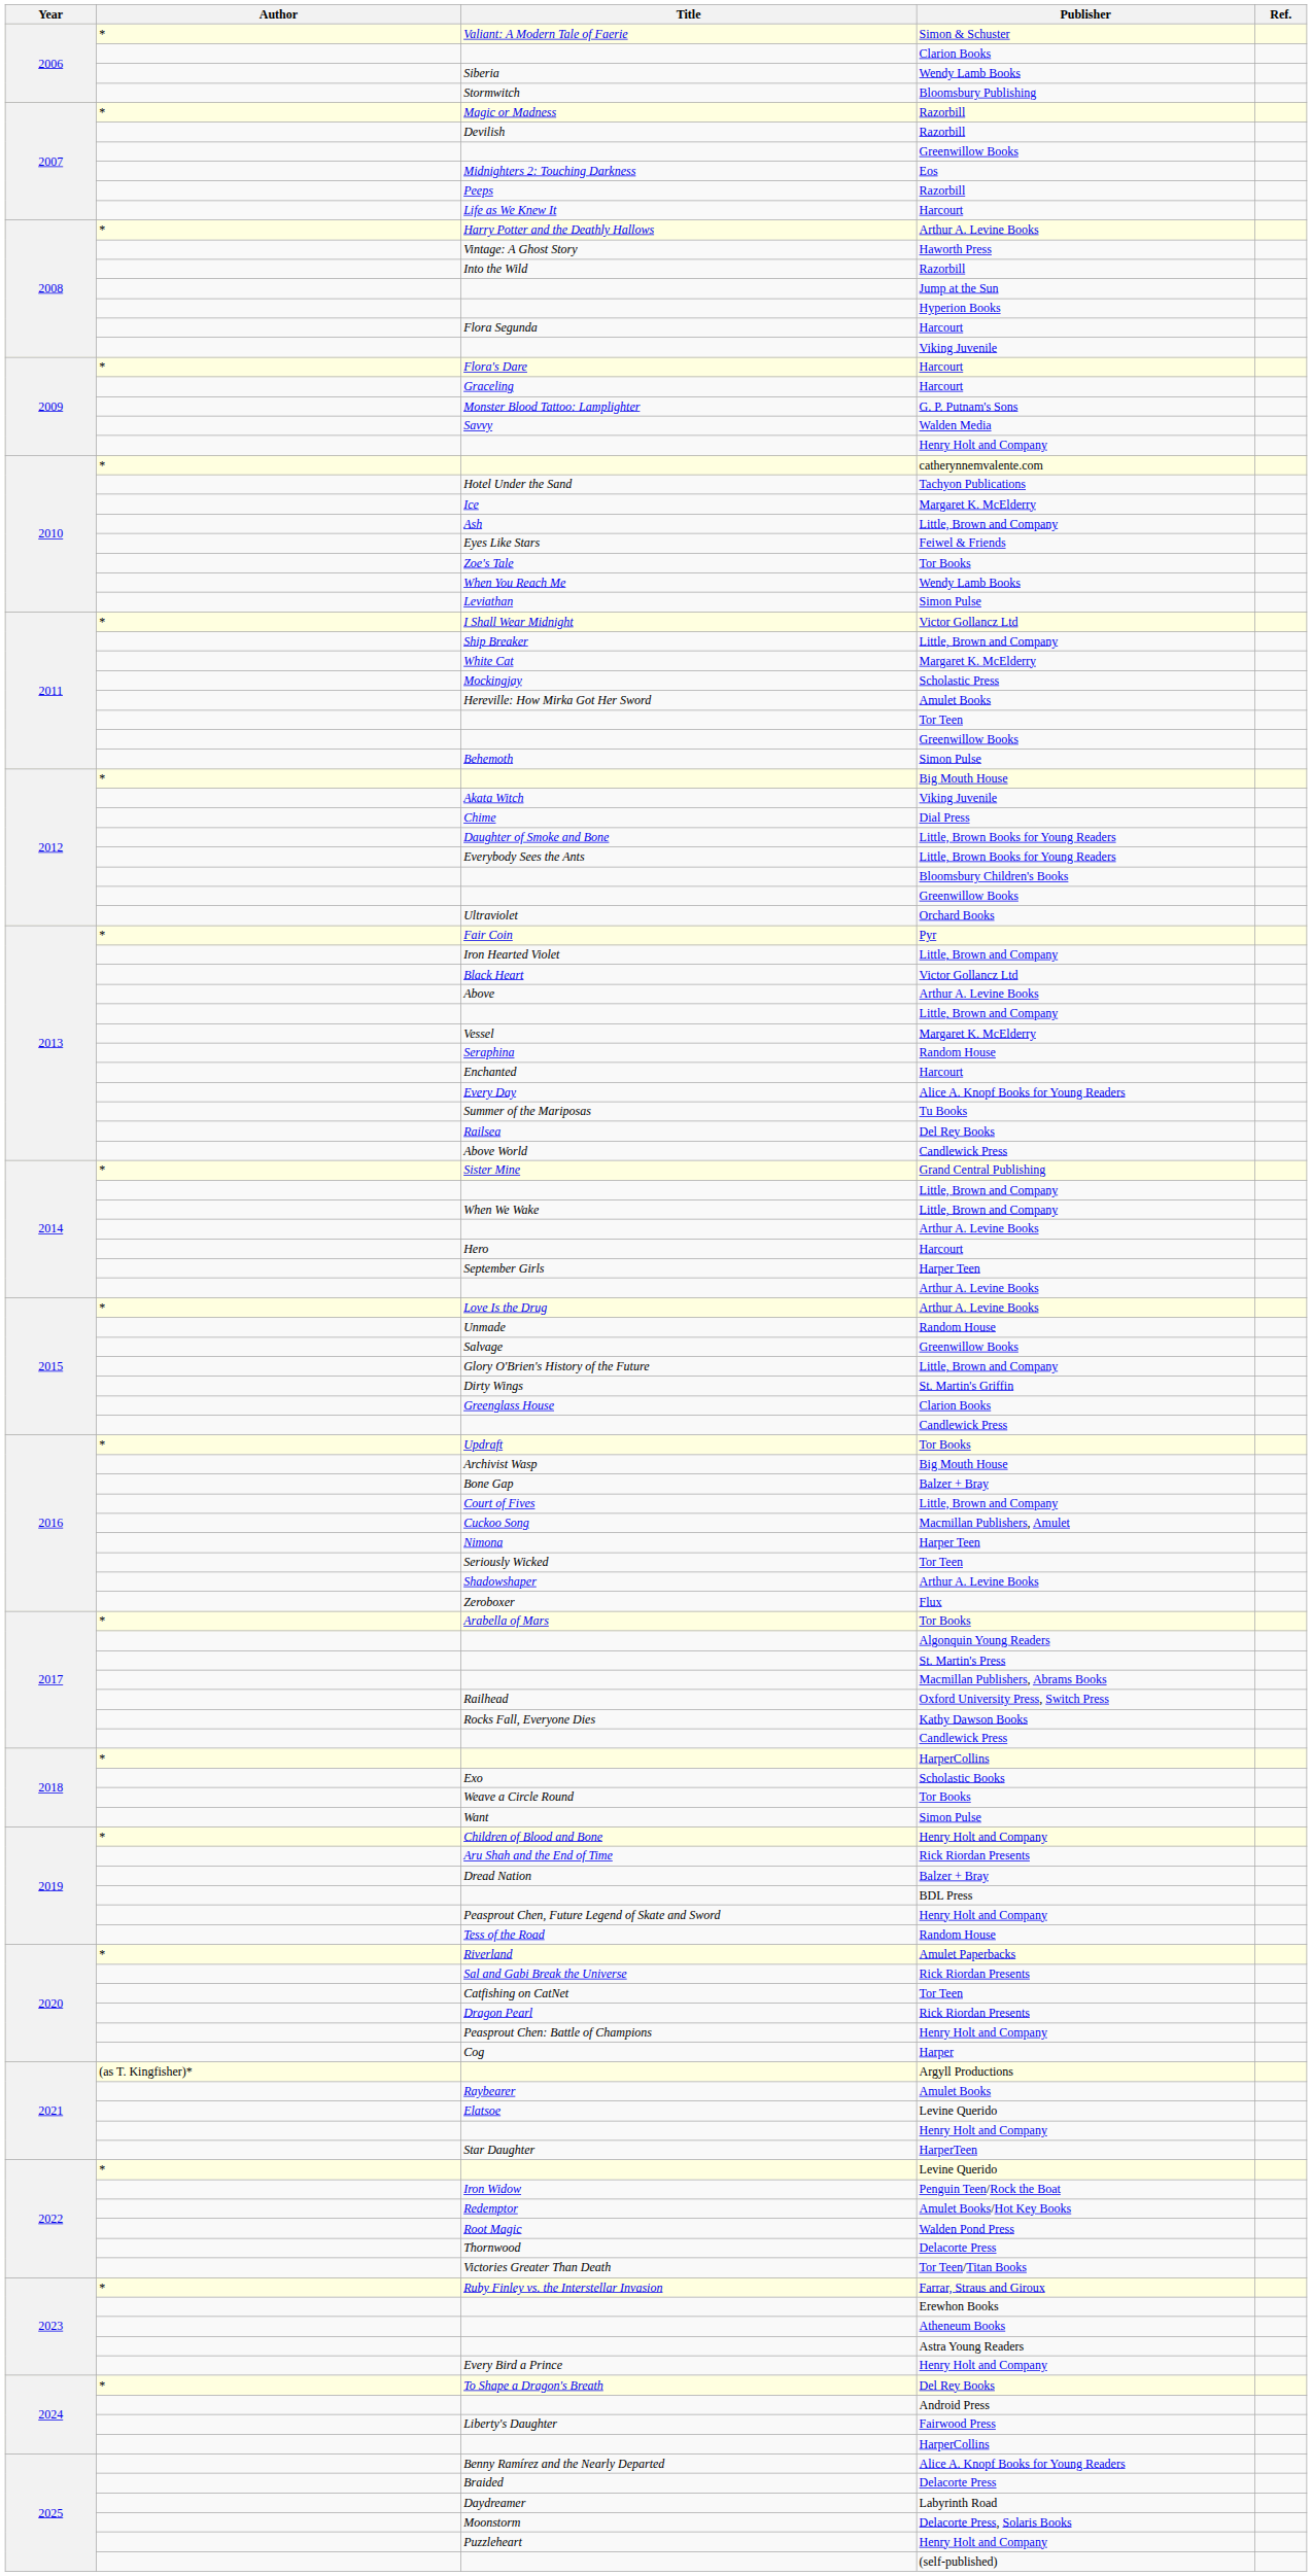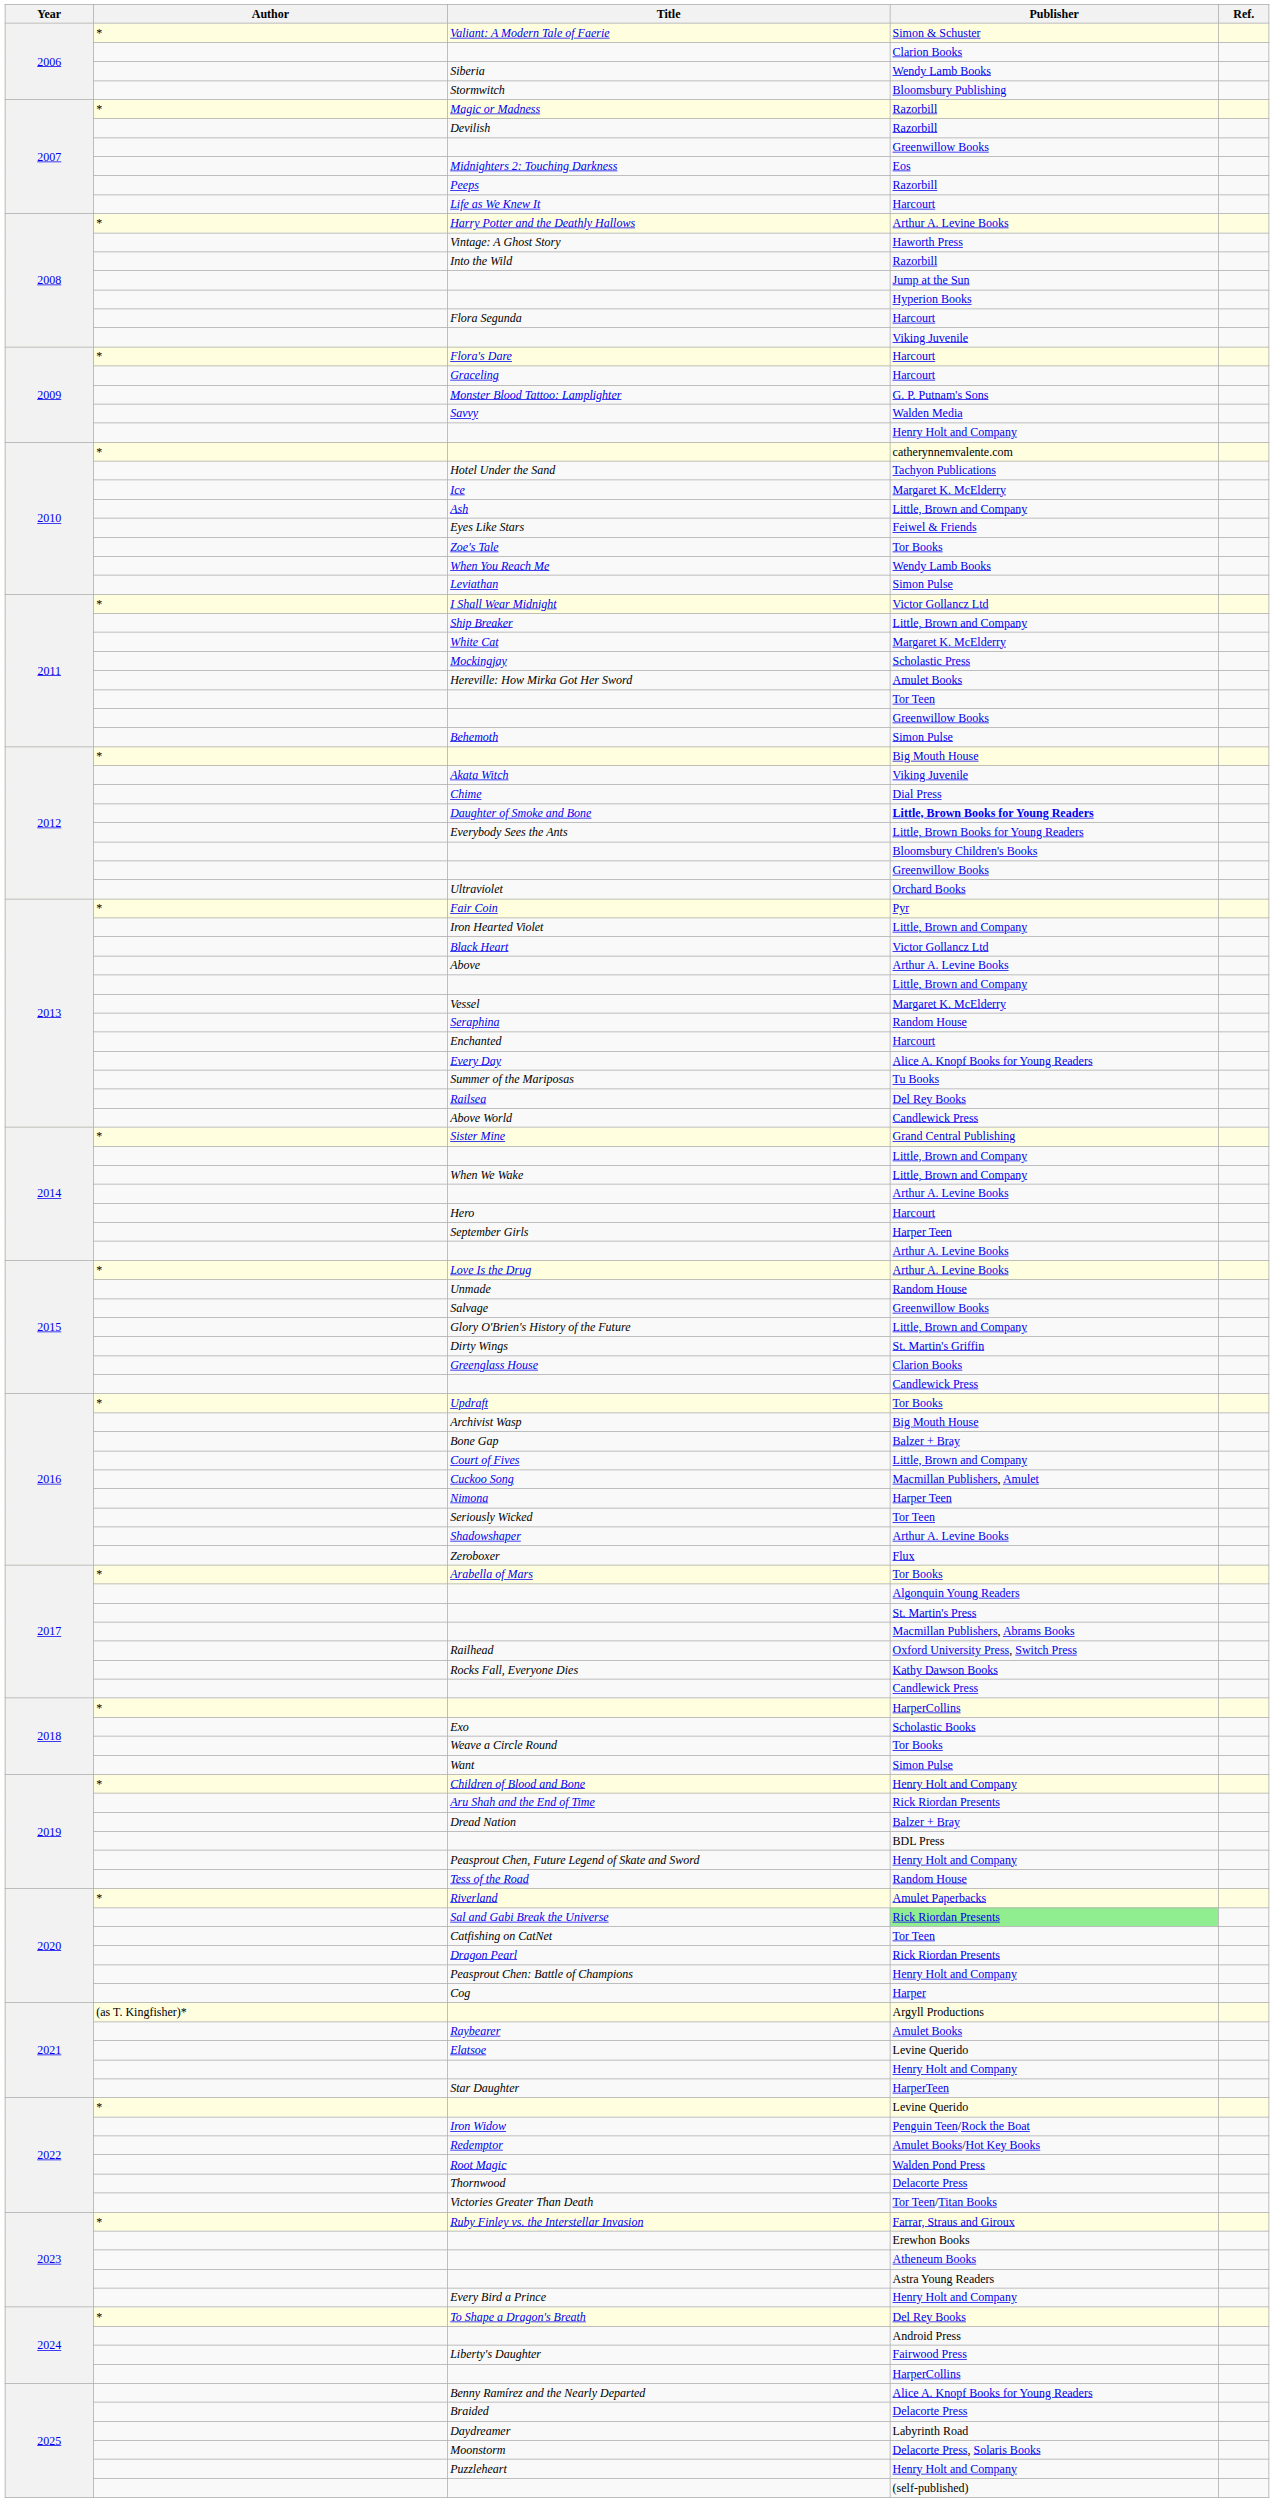Daughter of Smoke and Bone | Publisher: normal -> bold
Sal and Gabi Break the Universe | Publisher: no background -> lightgreen background
